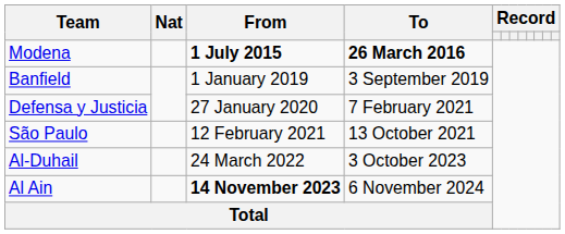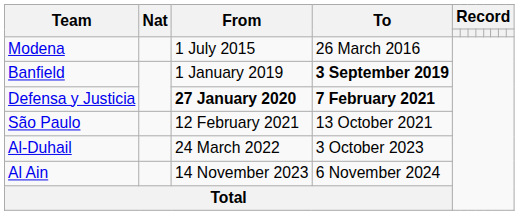Modena | From: bold -> normal
Modena | To: bold -> normal
Banfield | To: normal -> bold
Defensa y Justicia | From: normal -> bold
Defensa y Justicia | To: normal -> bold
Al Ain | From: bold -> normal
